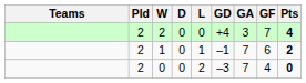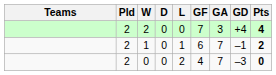columns swapped: GF <-> GD
